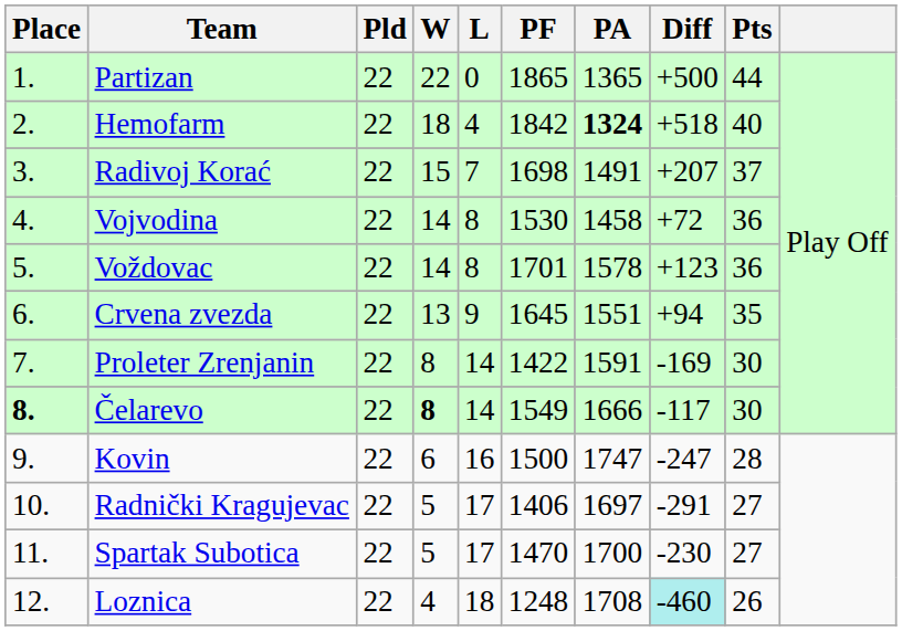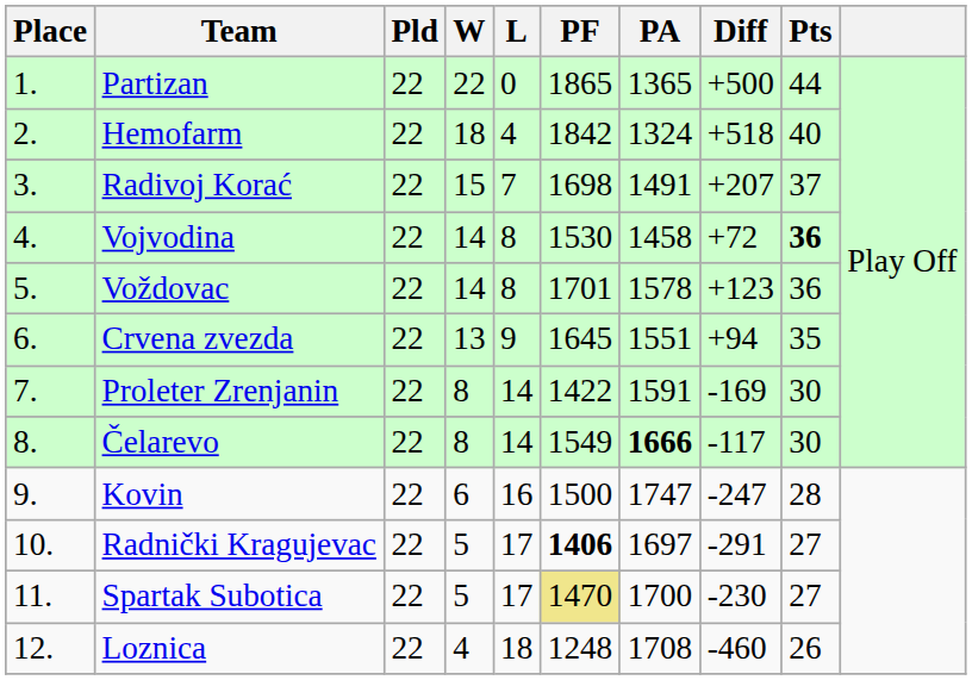Hemofarm | PA: bold -> normal
Vojvodina | Pts: normal -> bold
Čelarevo | Place: bold -> normal
Čelarevo | W: bold -> normal
Čelarevo | PA: normal -> bold
Radnički Kragujevac | PF: normal -> bold
Spartak Subotica | PF: no background -> khaki background
Loznica | Diff: paleturquoise background -> no background
